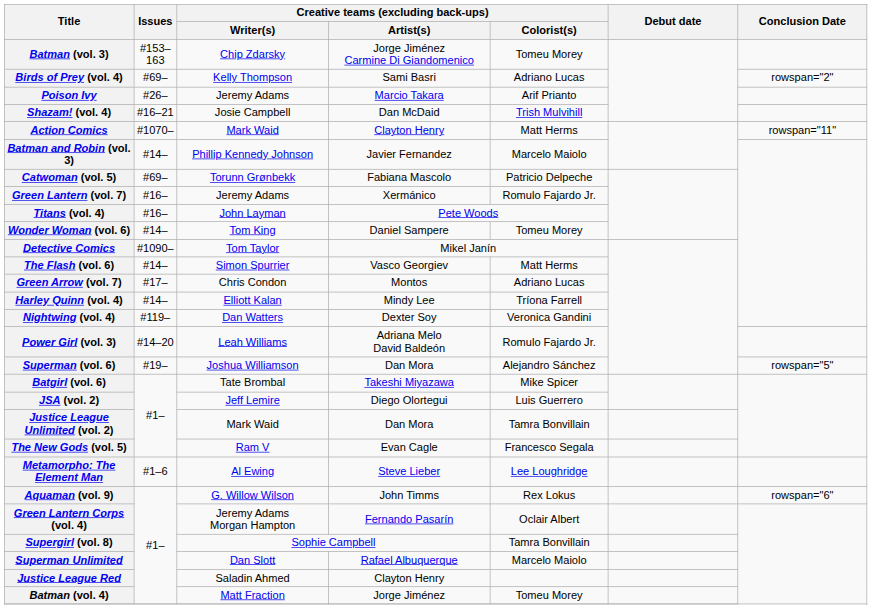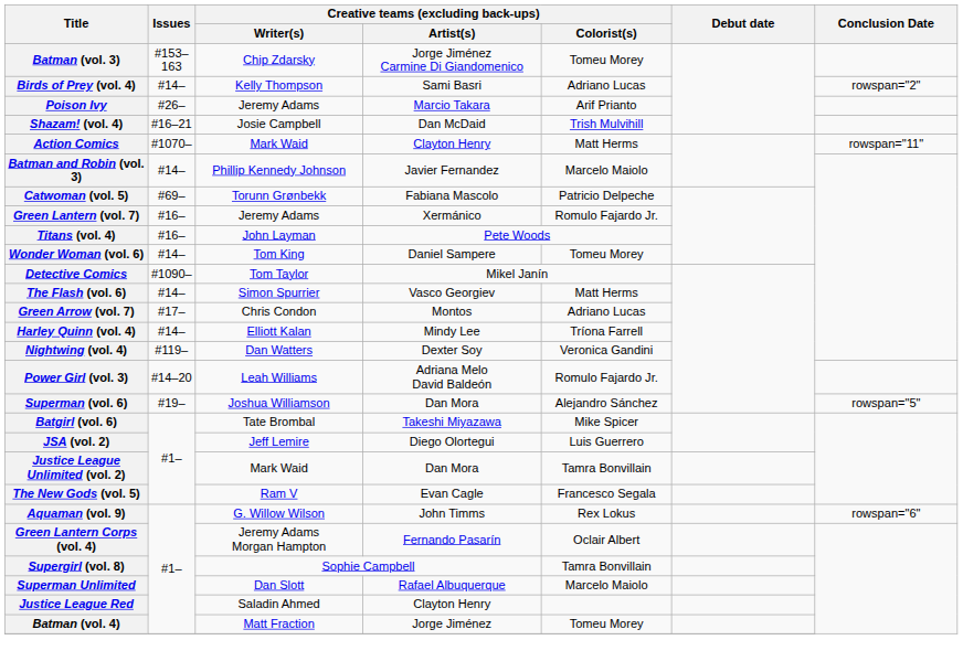Birds of Prey (vol. 4) | Issues: #69– -> #14–
- row: Metamorpho: The Element Man | #1–6 | Al Ewing | Steve Lieber | Lee Loughridge
